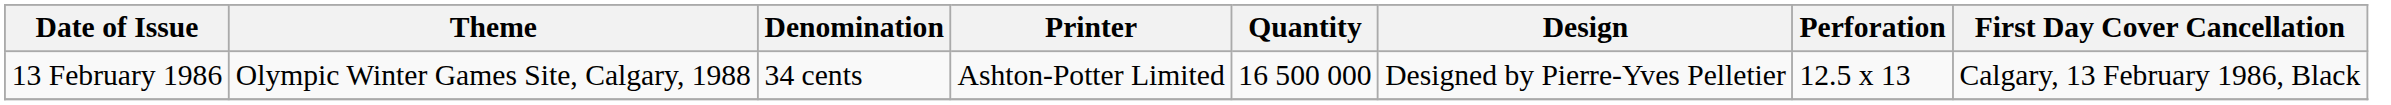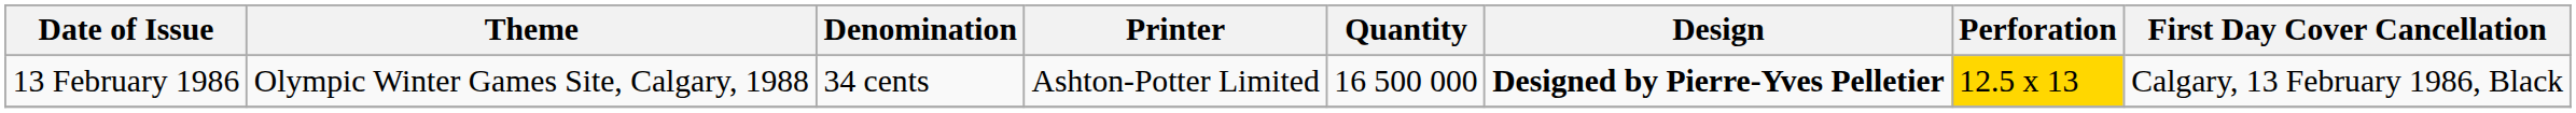13 February 1986 | Design: normal -> bold
13 February 1986 | Perforation: no background -> gold background
